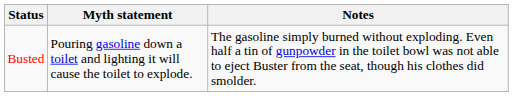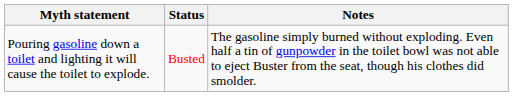columns swapped: Myth statement <-> Status
